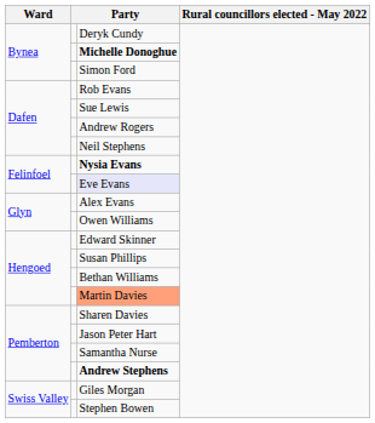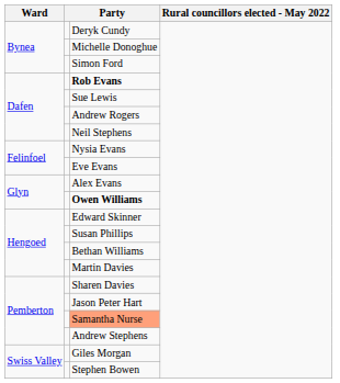Michelle Donoghue | column 3: bold -> normal
Rob Evans | column 3: normal -> bold
Nysia Evans | column 3: bold -> normal
Eve Evans | column 3: lavender background -> no background
Owen Williams | column 3: normal -> bold
Martin Davies | column 3: lightsalmon background -> no background
Samantha Nurse | column 3: no background -> lightsalmon background
Andrew Stephens | column 3: bold -> normal
